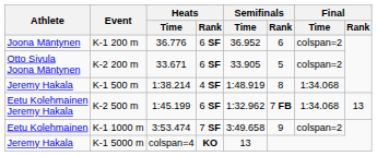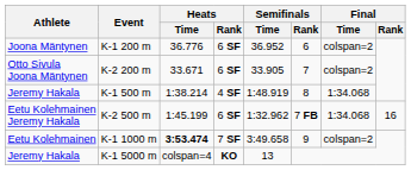K-2 200 m | Semifinals / Rank: 5 -> 7
K-2 500 m | Final / Rank: 13 -> 16
K-1 1000 m | Heats / Time: normal -> bold
